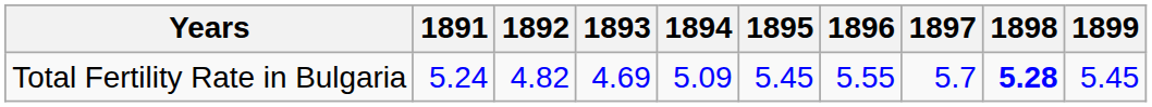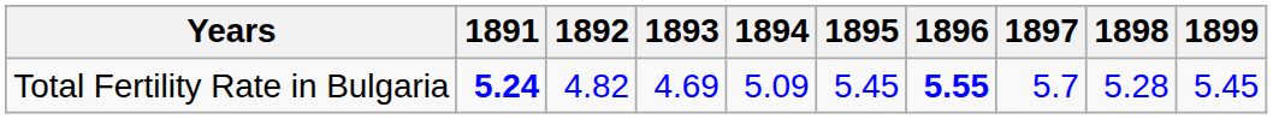row 2 | 1891: normal -> bold
row 2 | 1896: normal -> bold
row 2 | 1898: bold -> normal
